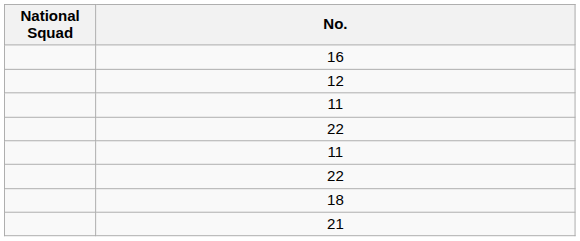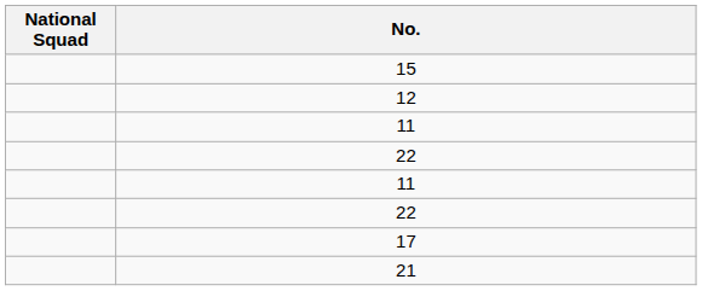row 2 | No.: 16 -> 15
row 8 | No.: 18 -> 17
